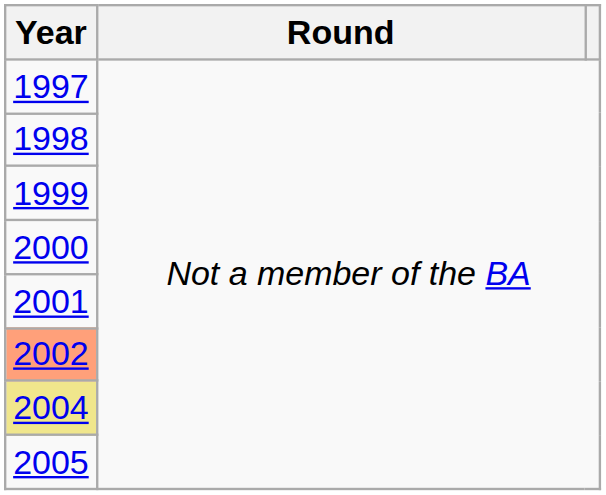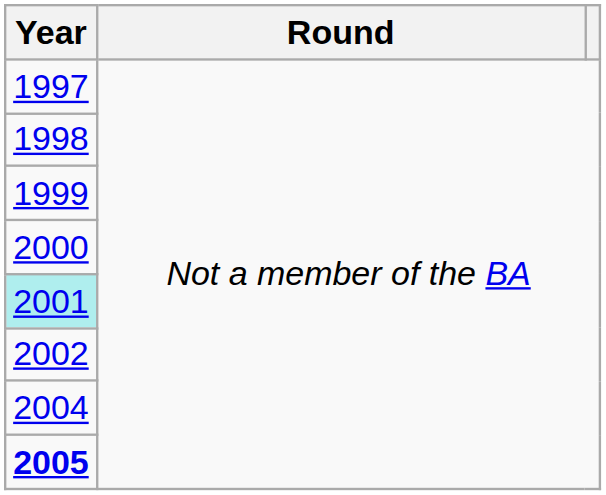2001 | Year: no background -> paleturquoise background
2002 | Year: lightsalmon background -> no background
2004 | Year: khaki background -> no background
2005 | Year: normal -> bold
